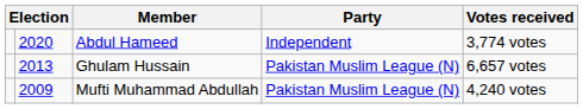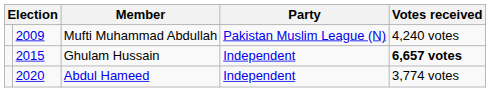rows swapped: Mufti Muhammad Abdullah <-> Abdul Hameed
Ghulam Hussain | column 2: 2013 -> 2015
Ghulam Hussain | Party: Pakistan Muslim League (N) -> Independent
Ghulam Hussain | Votes received: normal -> bold
